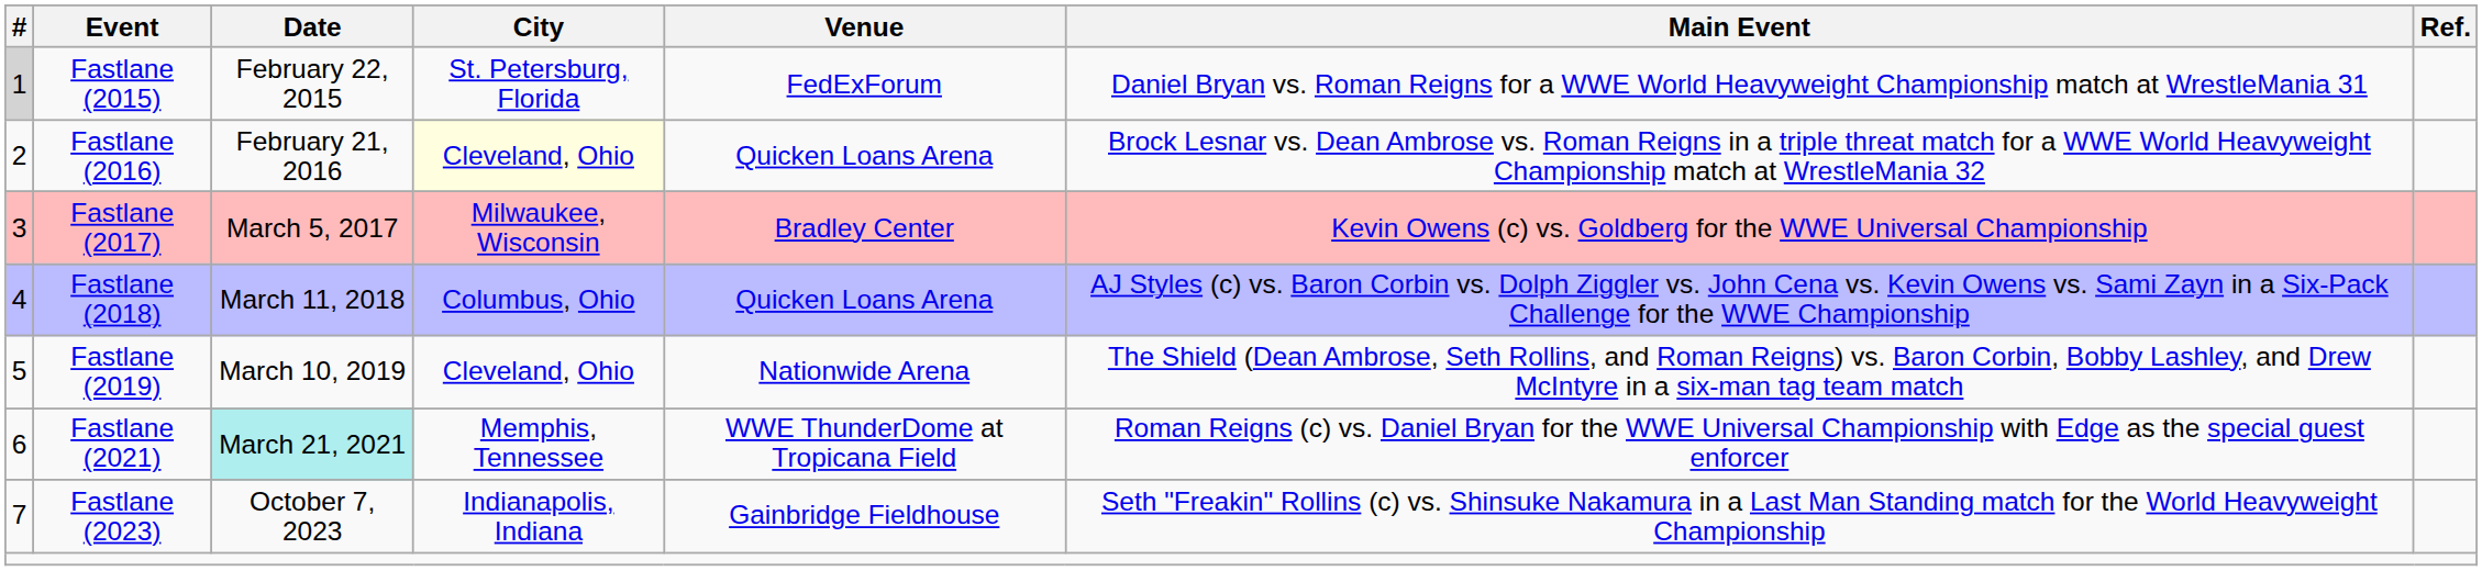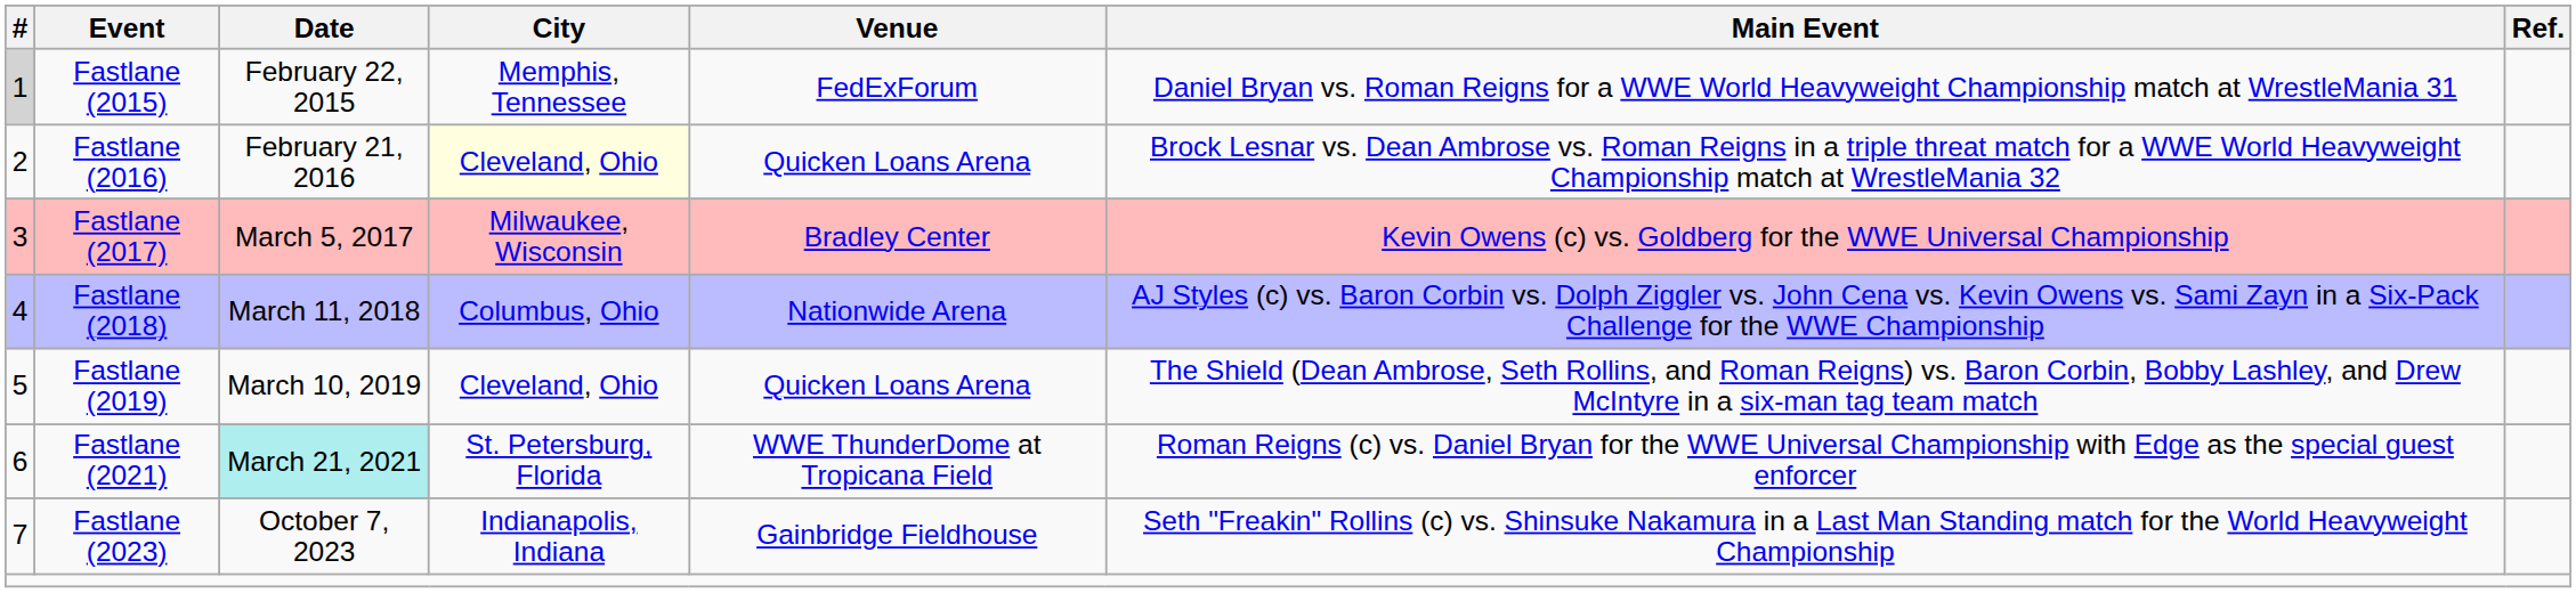Fastlane (2015) | City: St. Petersburg, Florida -> Memphis, Tennessee
Fastlane (2018) | Venue: Quicken Loans Arena -> Nationwide Arena
Fastlane (2019) | Venue: Nationwide Arena -> Quicken Loans Arena
Fastlane (2021) | City: Memphis, Tennessee -> St. Petersburg, Florida
